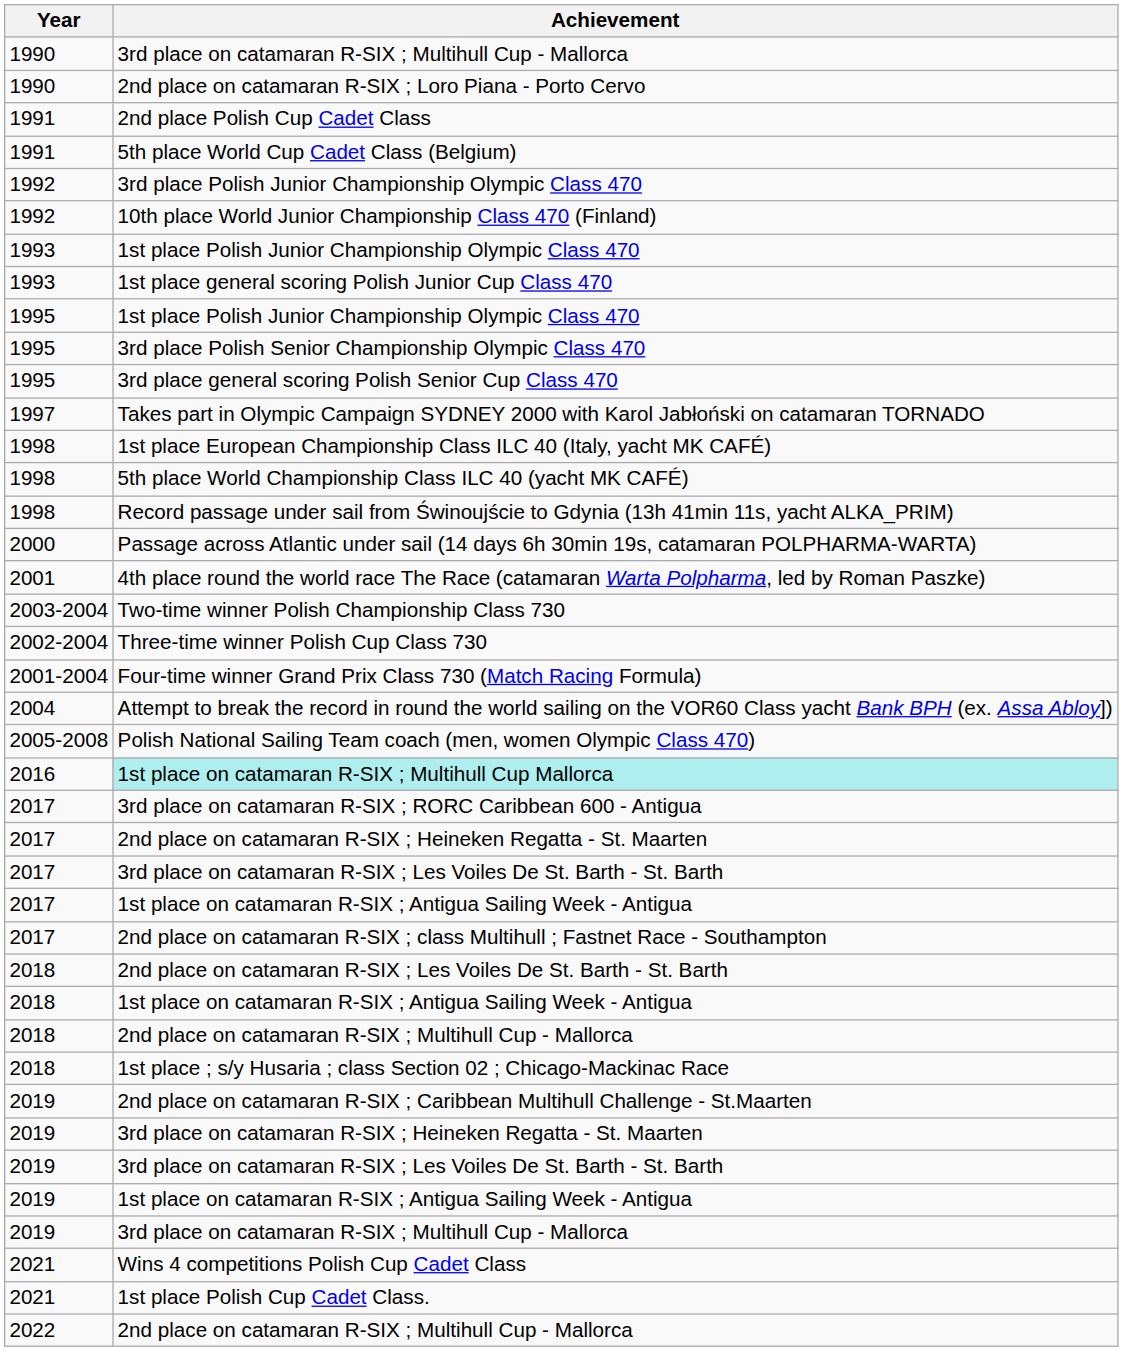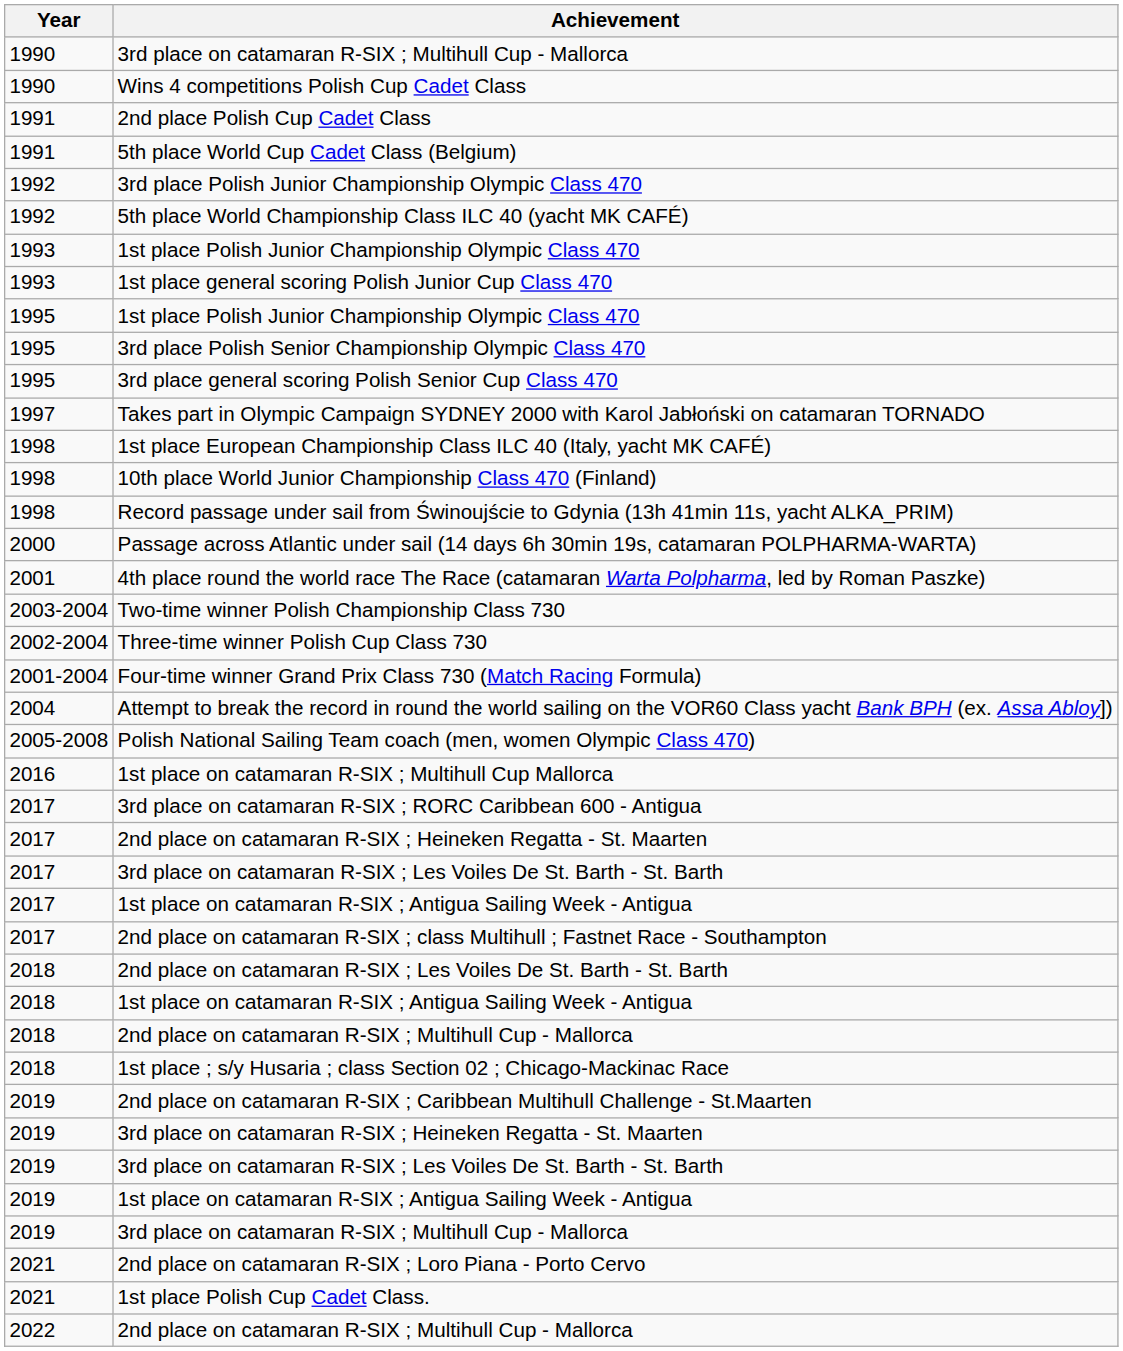row 3 | Achievement: 2nd place on catamaran R-SIX ; Loro Piana - Porto Cervo -> Wins 4 competitions Polish Cup Cadet Class
row 7 | Achievement: 10th place World Junior Championship Class 470 (Finland) -> 5th place World Championship Class ILC 40 (yacht MK CAFÉ)
row 15 | Achievement: 5th place World Championship Class ILC 40 (yacht MK CAFÉ) -> 10th place World Junior Championship Class 470 (Finland)
row 24 | Achievement: paleturquoise background -> no background
row 39 | Achievement: Wins 4 competitions Polish Cup Cadet Class -> 2nd place on catamaran R-SIX ; Loro Piana - Porto Cervo
